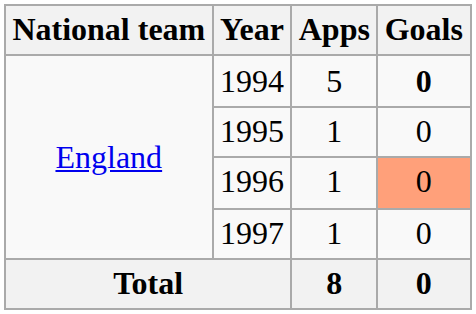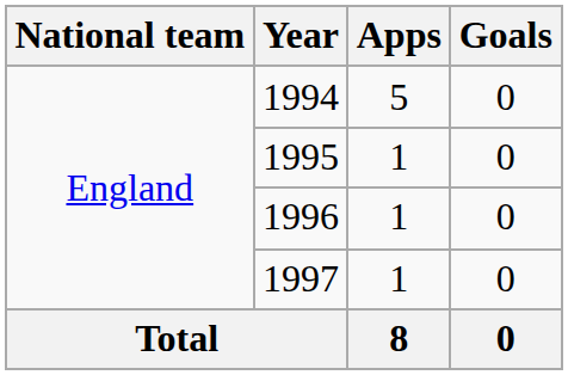1994 | Goals: bold -> normal
1996 | Goals: lightsalmon background -> no background
